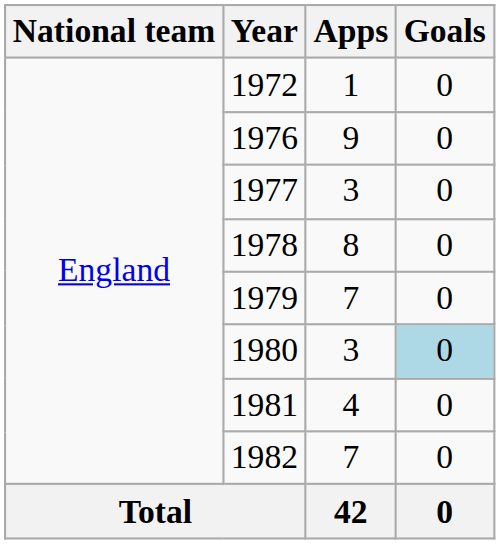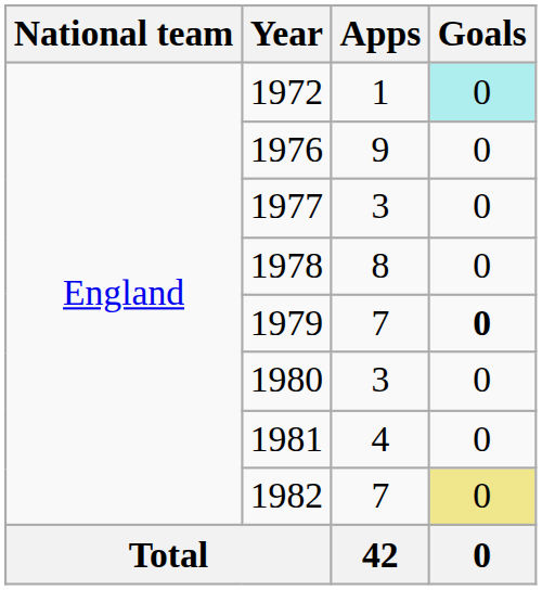1972 | Goals: no background -> paleturquoise background
1979 | Goals: normal -> bold
1980 | Goals: lightblue background -> no background
1982 | Goals: no background -> khaki background
